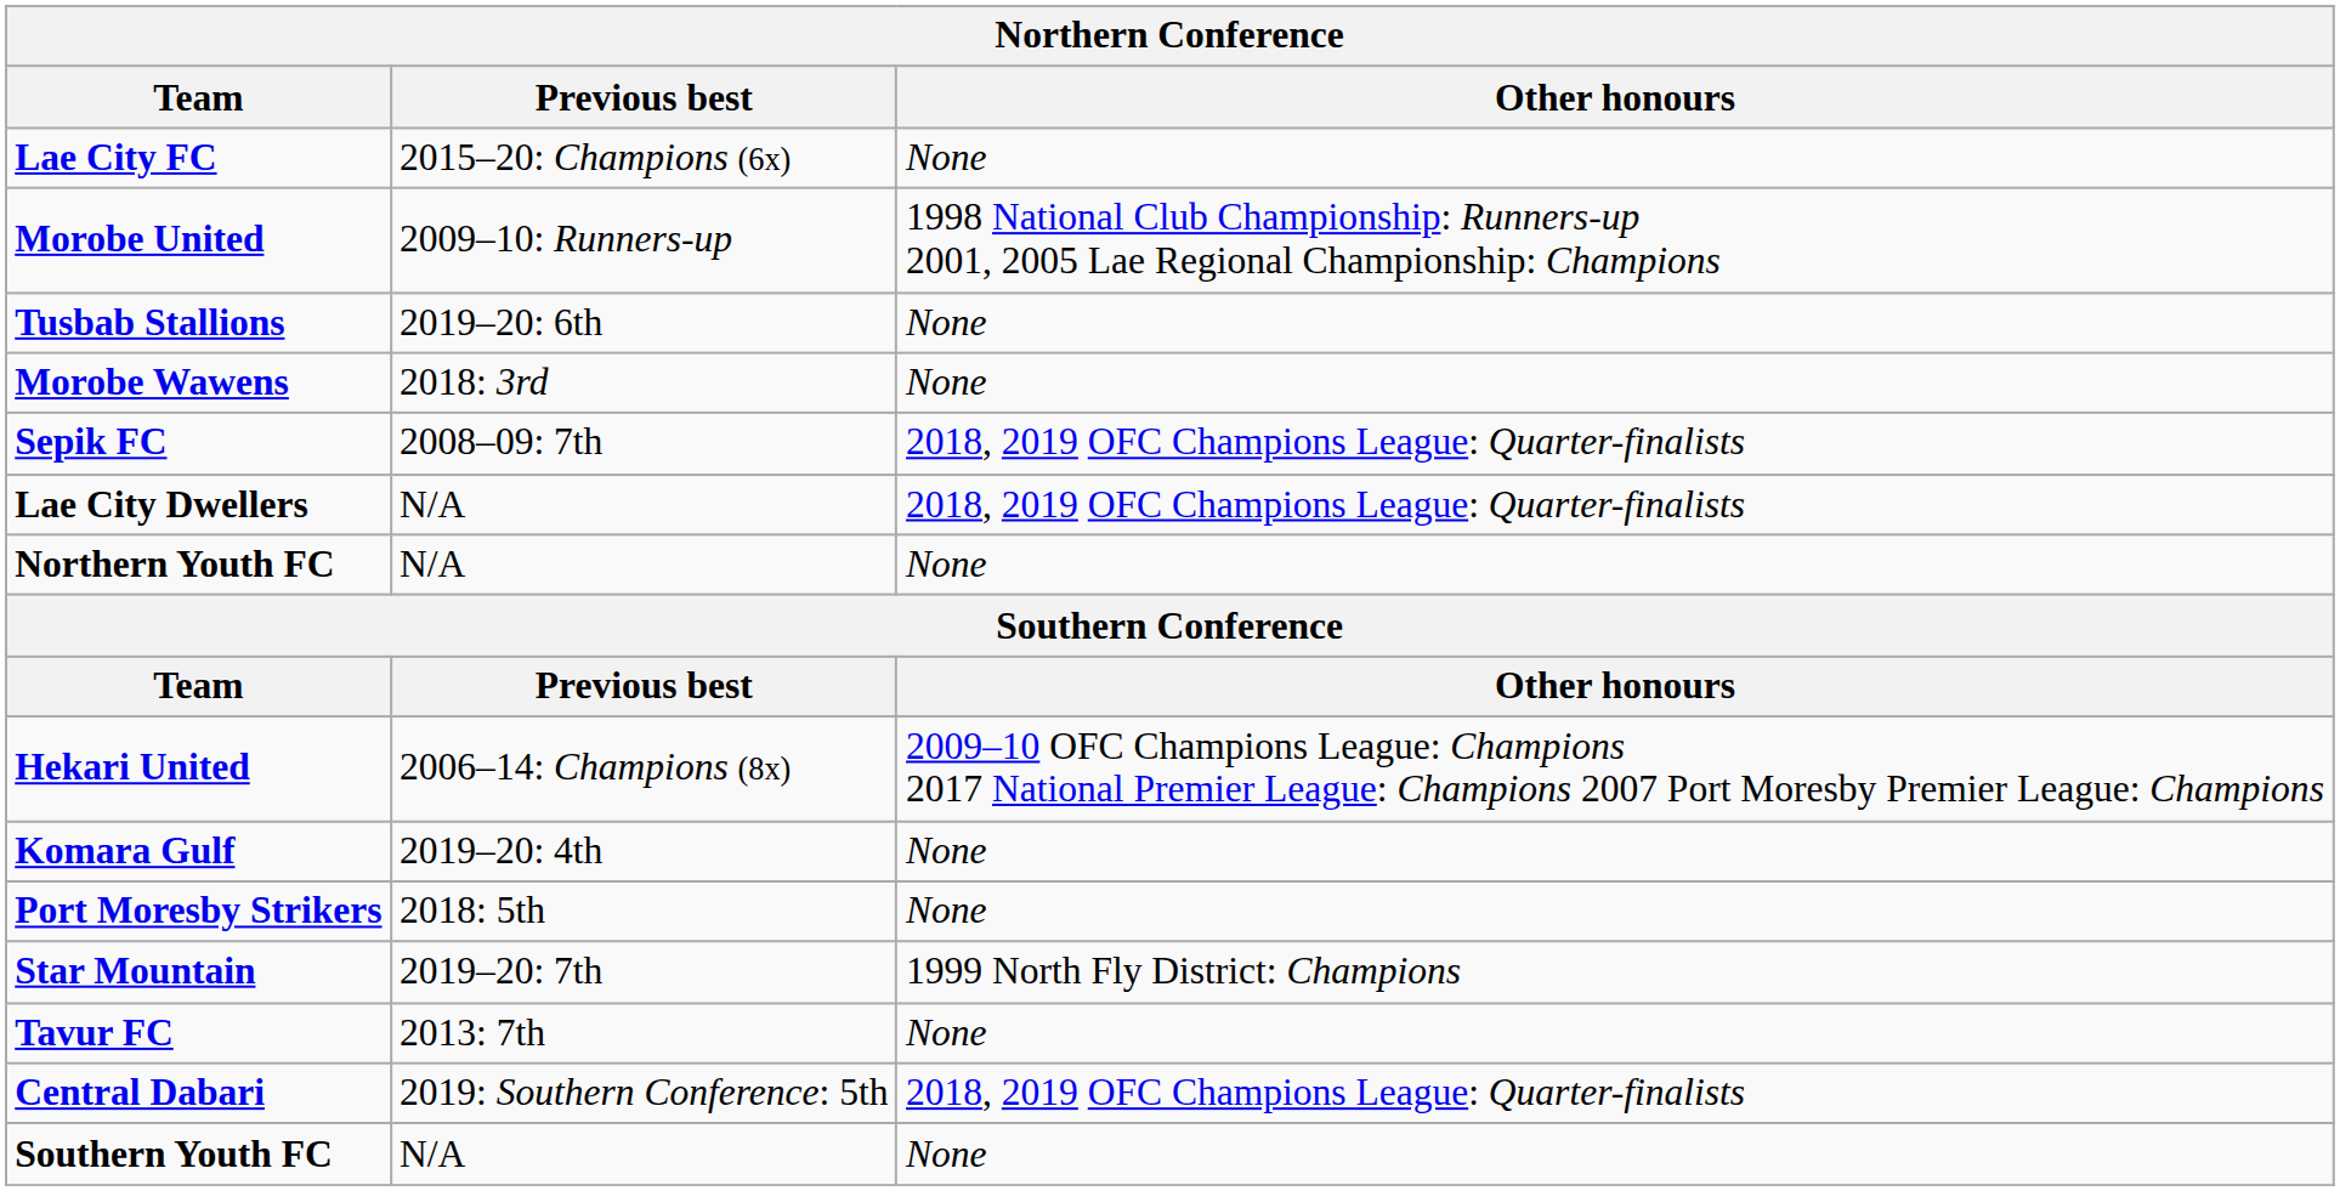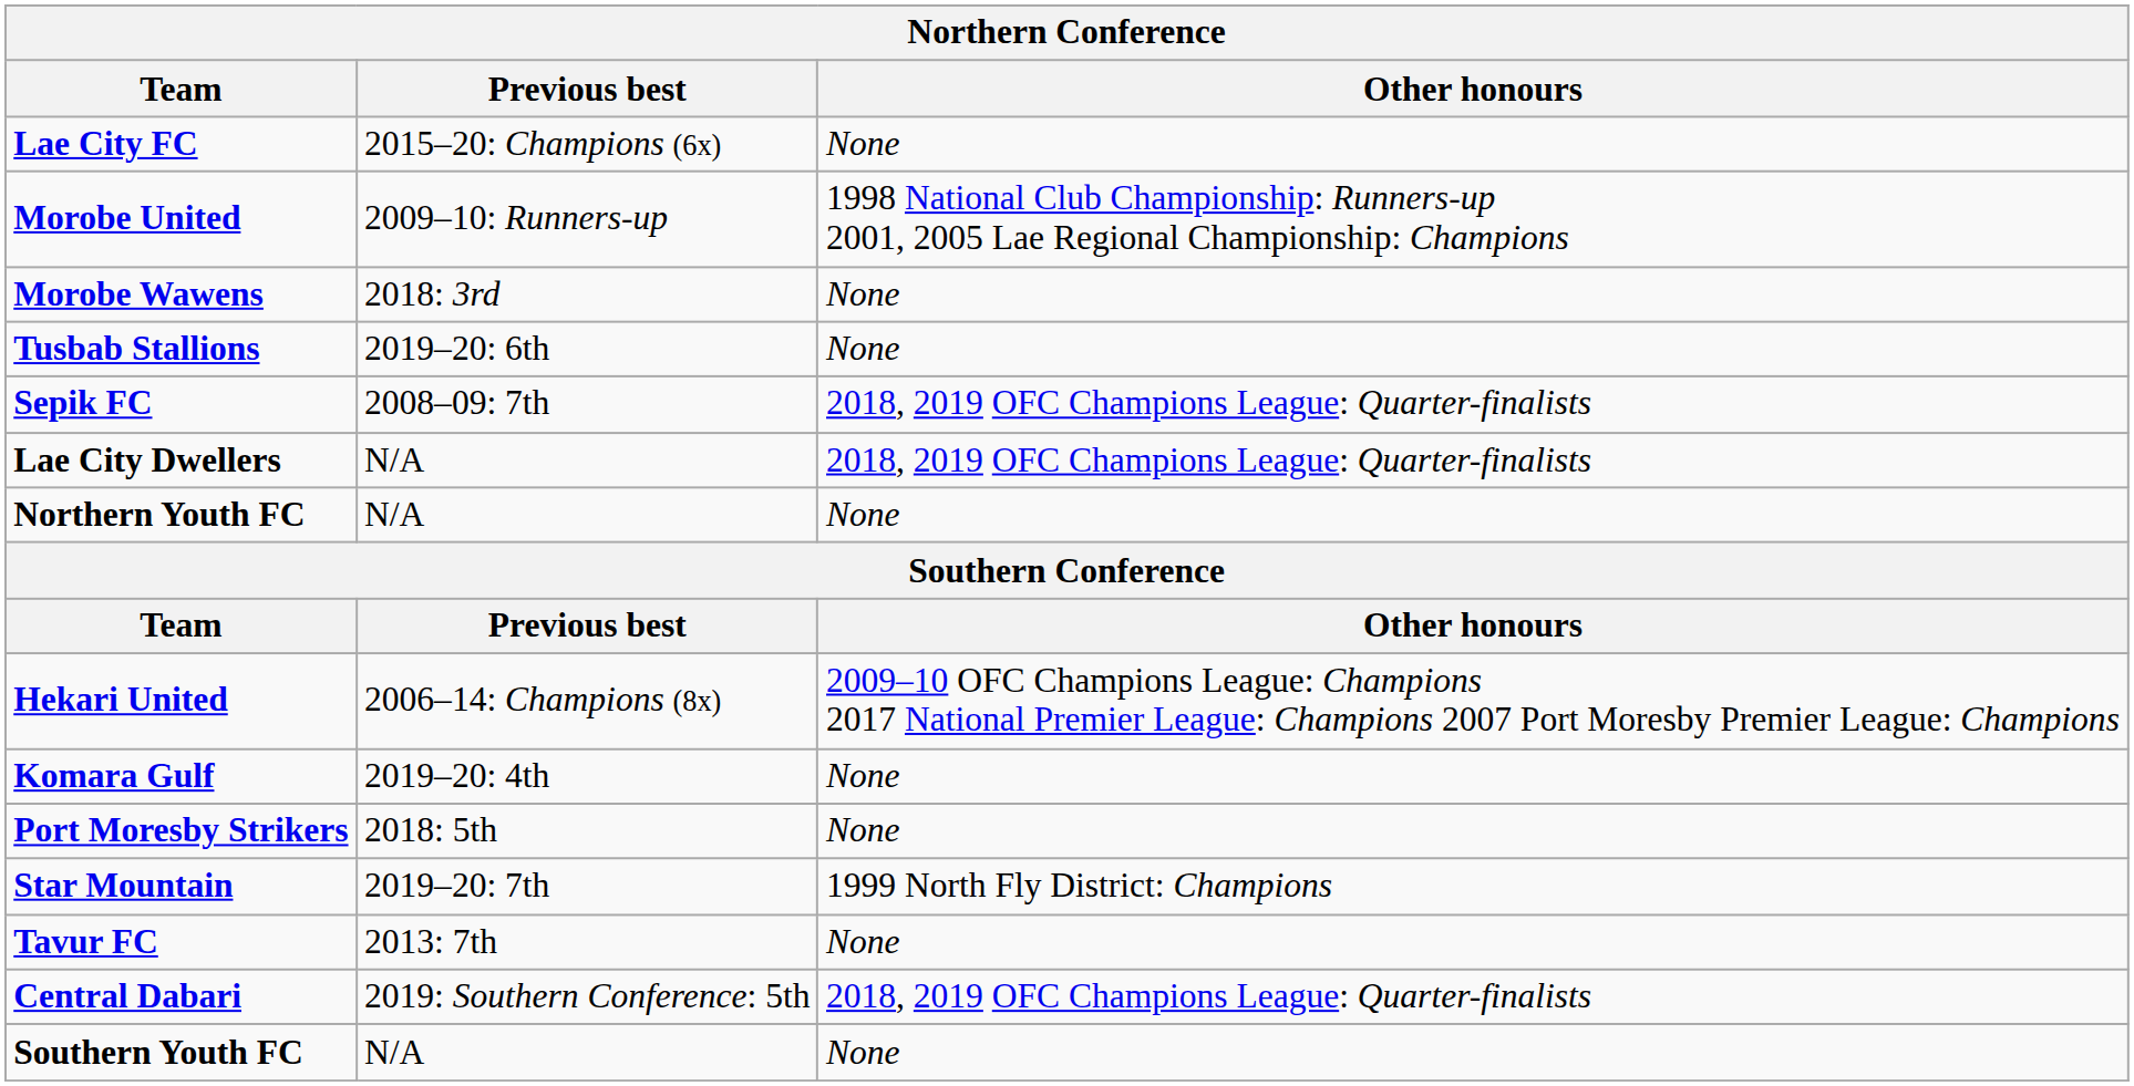rows swapped: Morobe Wawens <-> Tusbab Stallions
